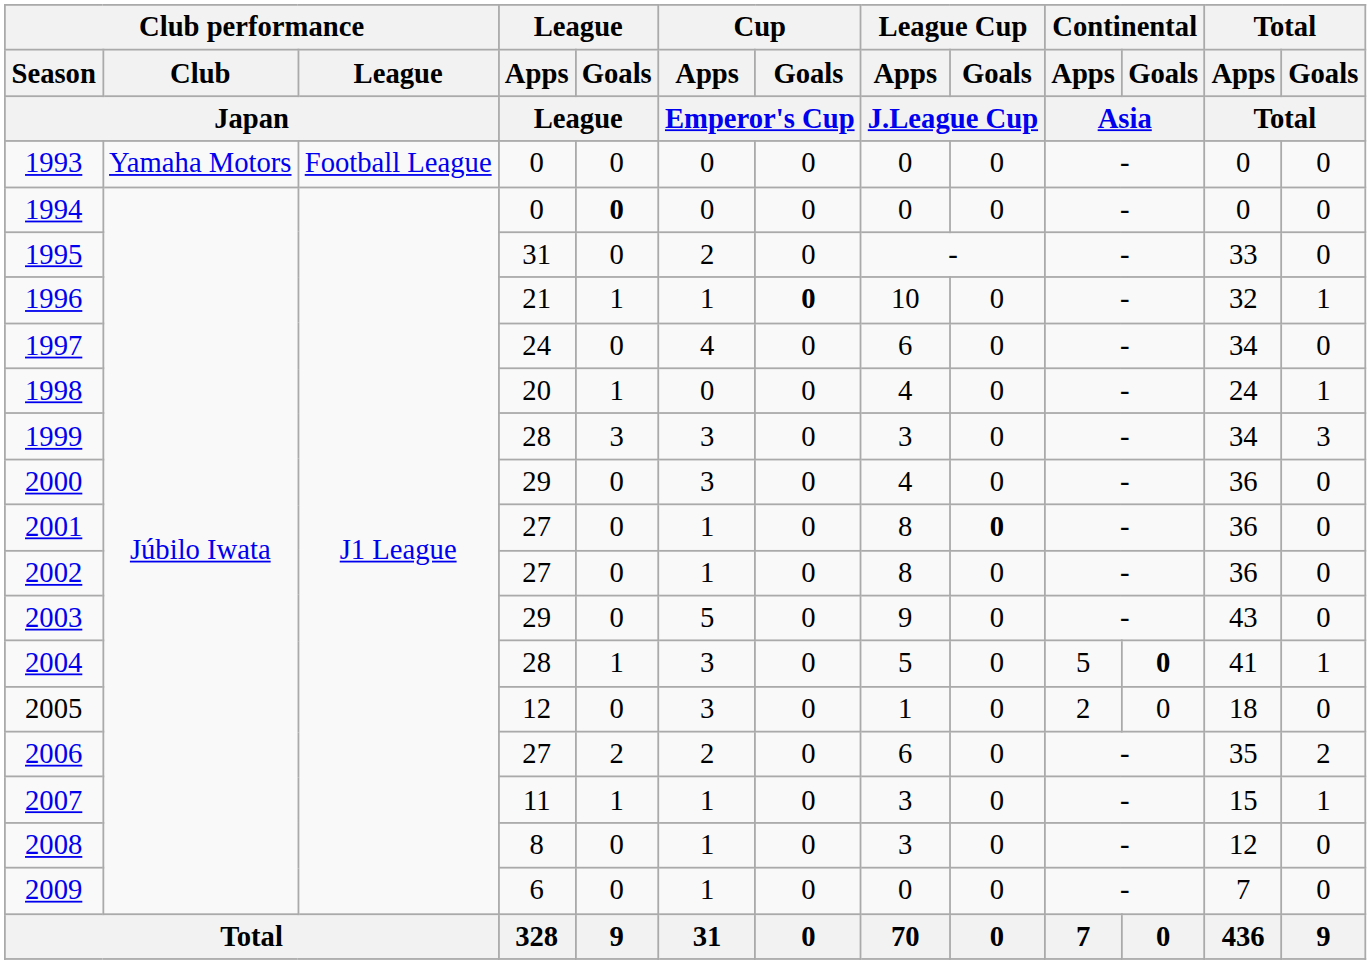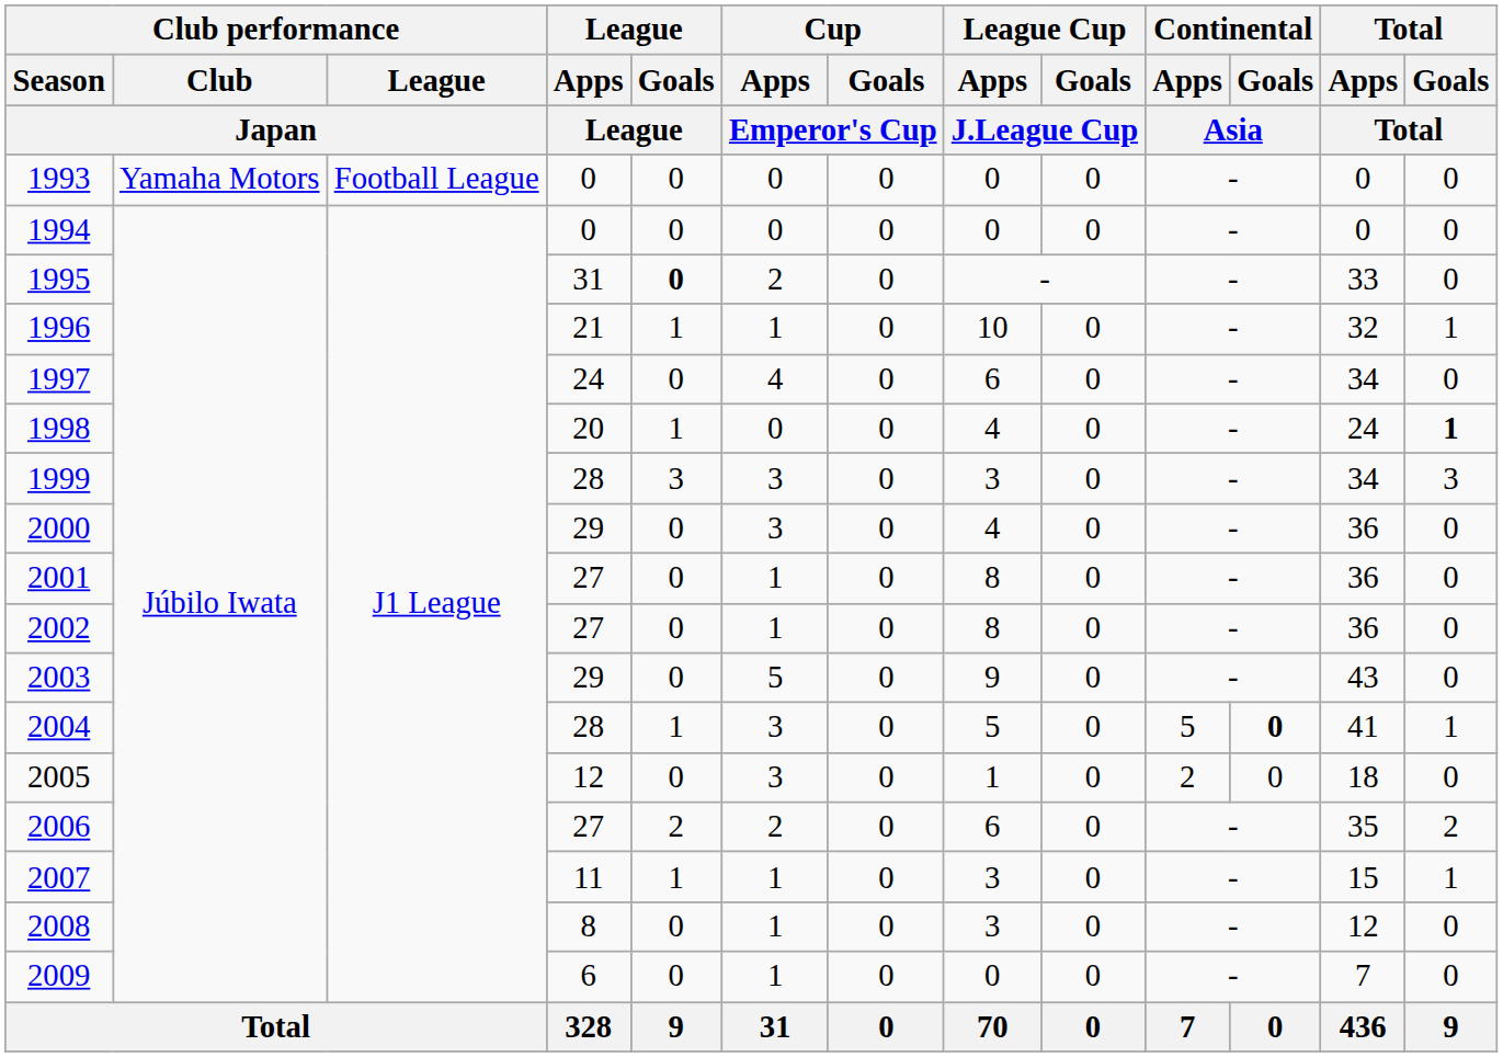1994 | League / Goals / League: bold -> normal
1995 | League / Goals / League: normal -> bold
1996 | Cup / Goals / Emperor's Cup: bold -> normal
1998 | Total / Goals / Total: normal -> bold
2001 | League Cup / Goals / J.League Cup: bold -> normal
